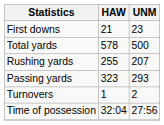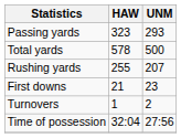rows swapped: First downs <-> Passing yards
